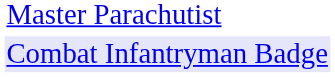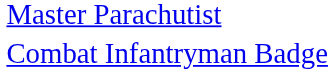row 2 | column 1: lavender background -> no background
